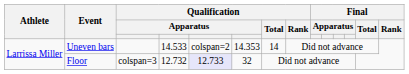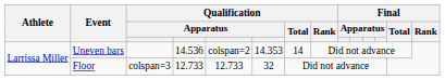Uneven bars | column 4: 14.533 -> 14.536
Floor | column 4: 12.732 -> 12.733
Floor | column 5: lavender background -> no background
